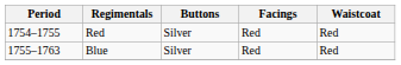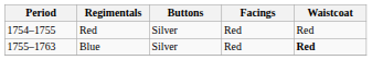Blue | Waistcoat: normal -> bold
